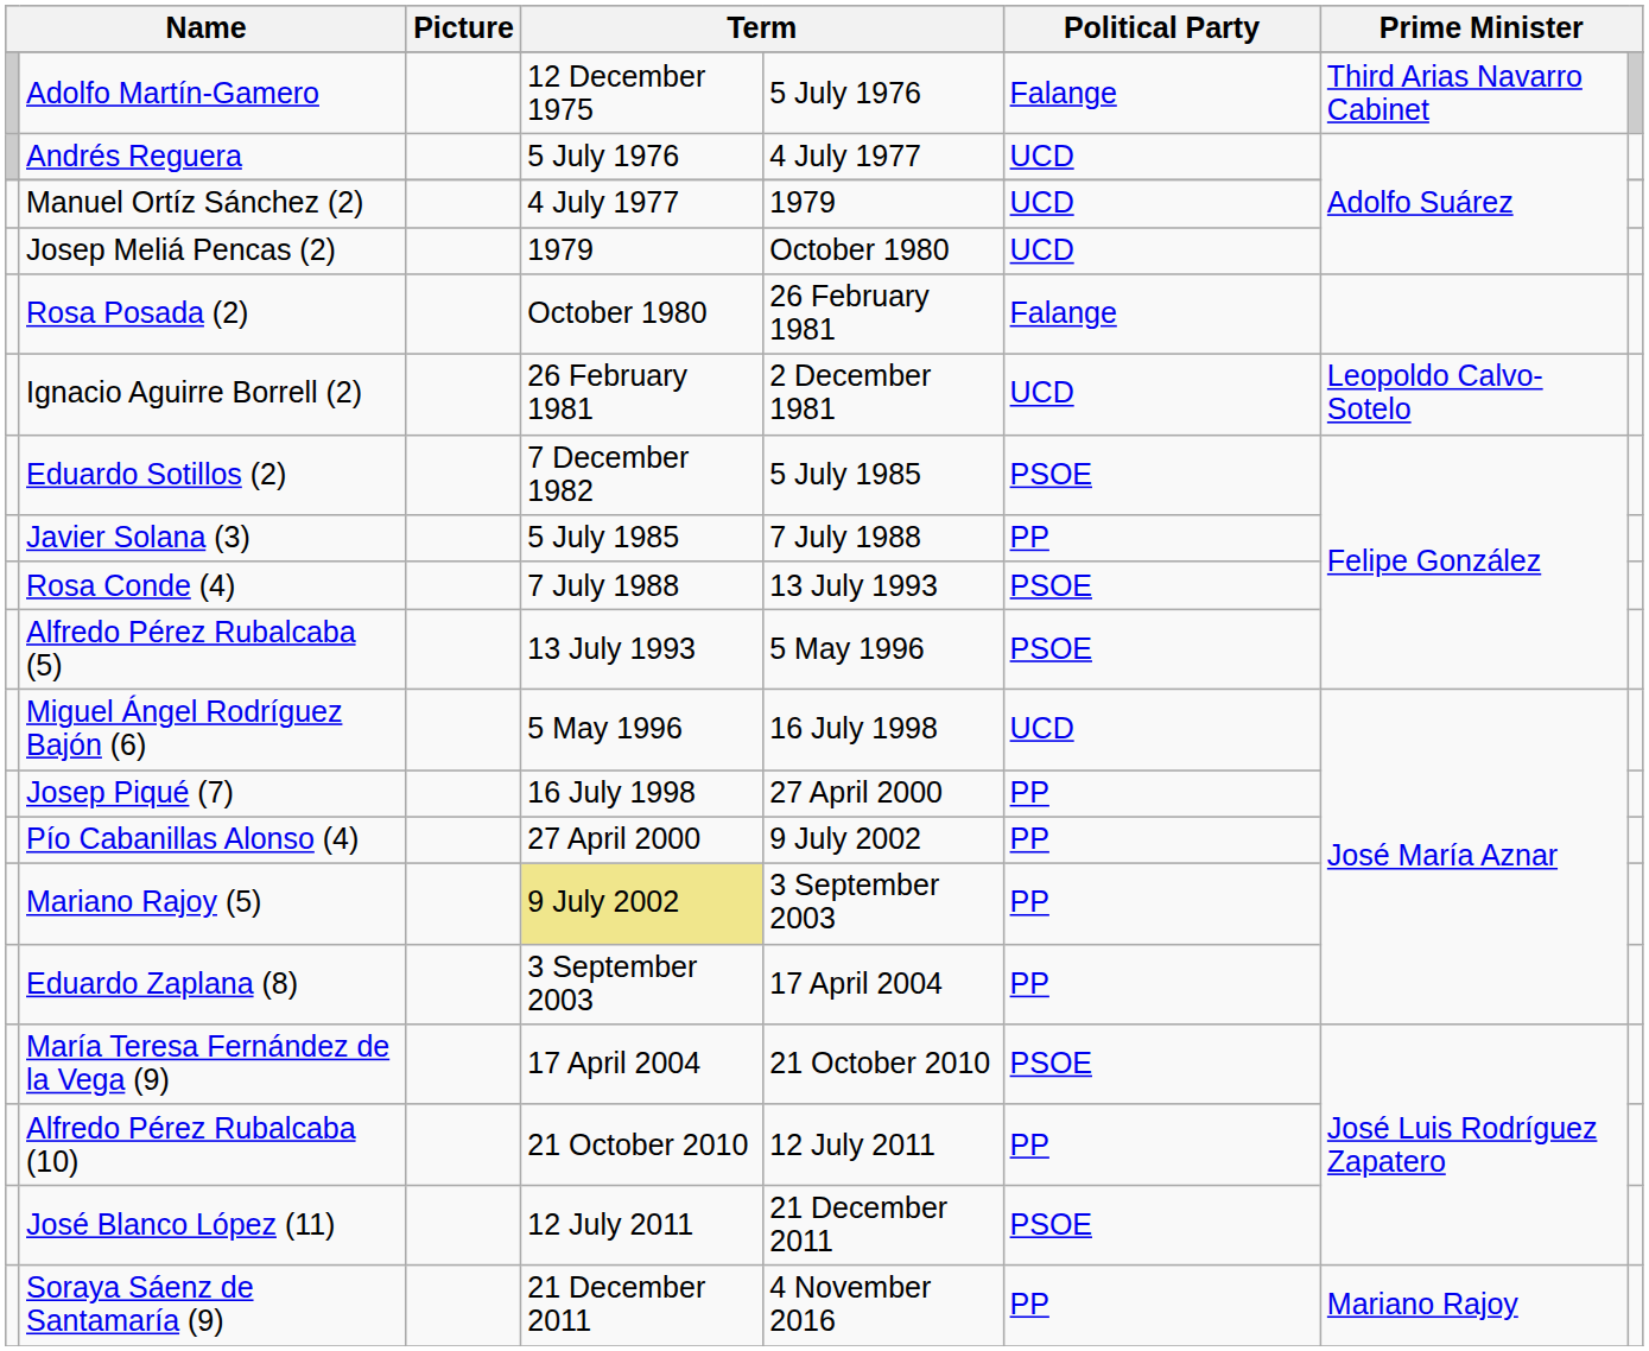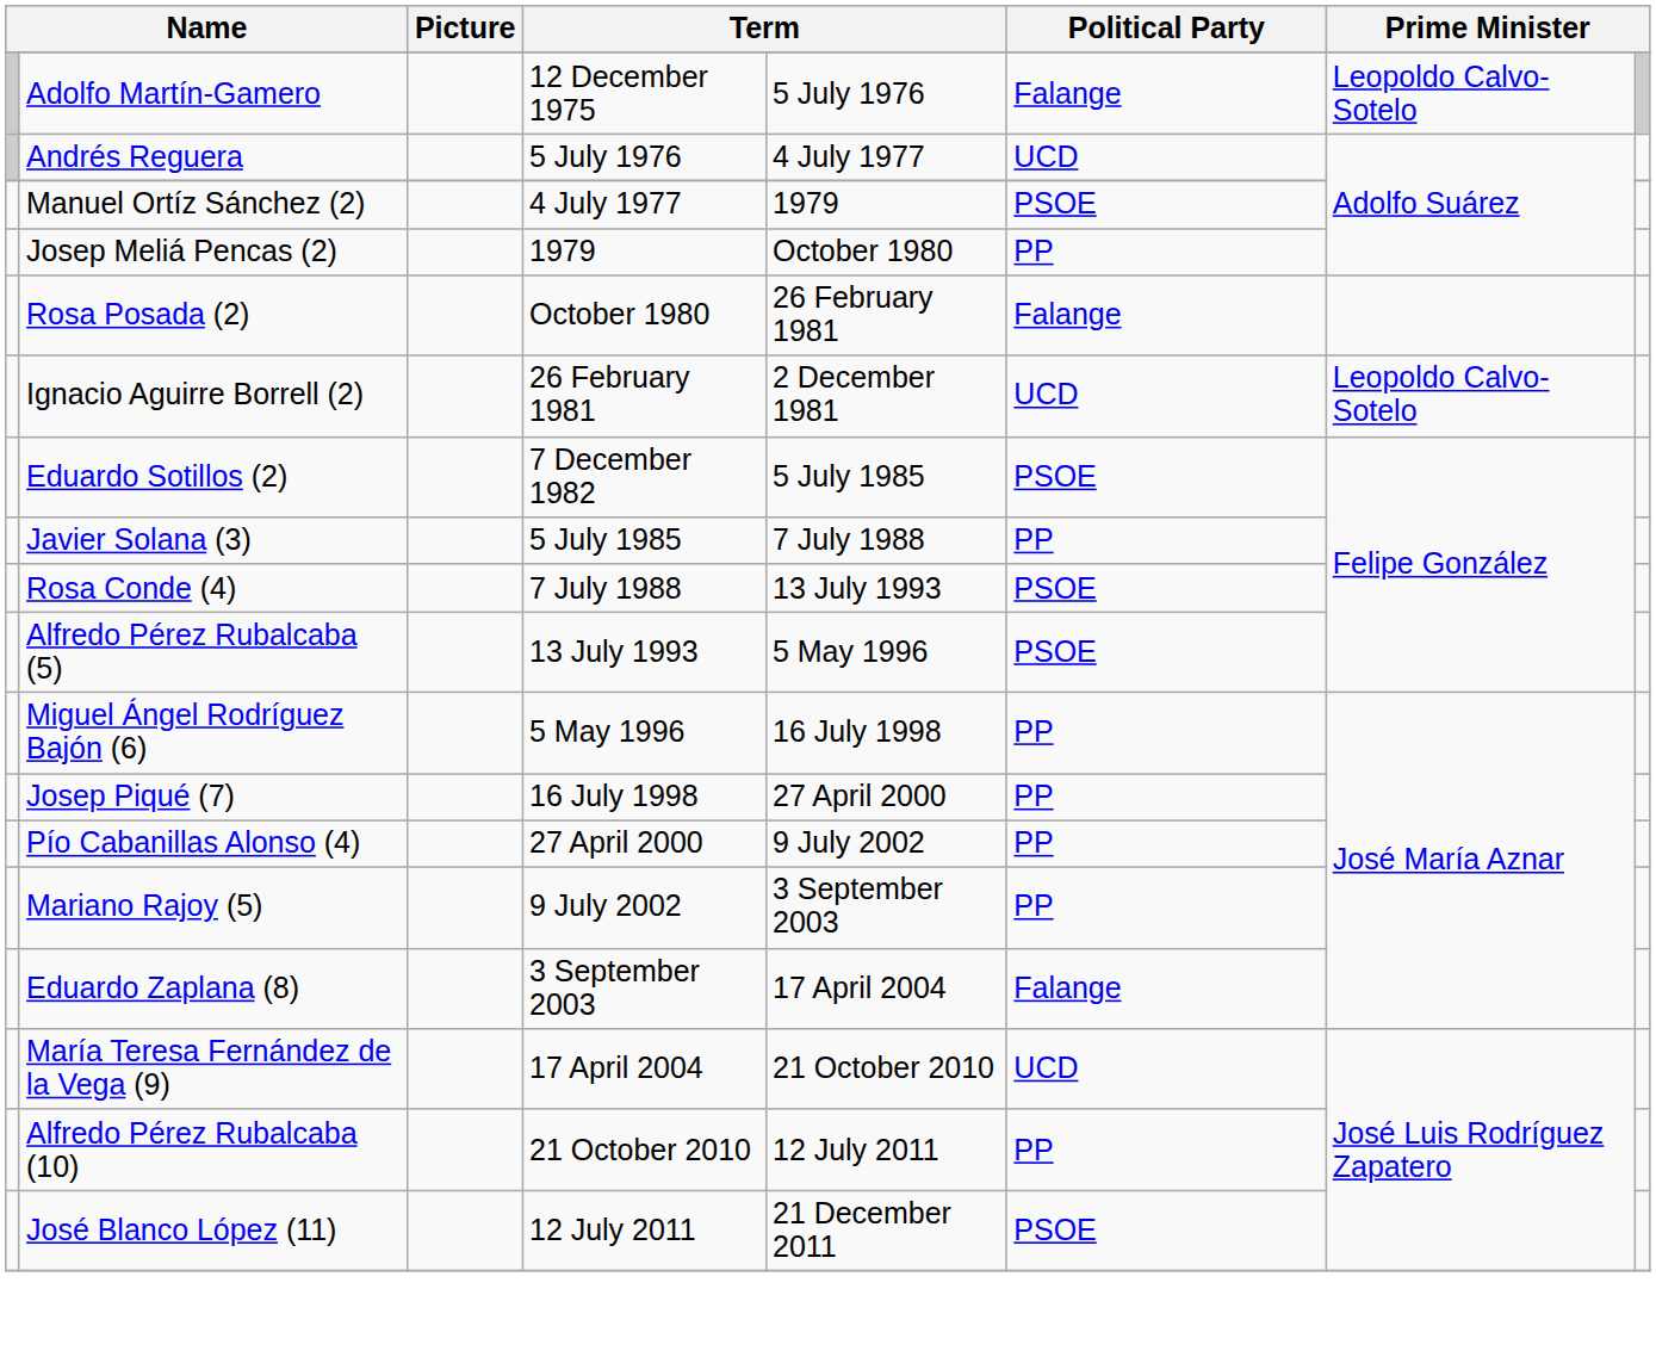Adolfo Martín-Gamero | column 7: Third Arias Navarro Cabinet -> Leopoldo Calvo-Sotelo
Manuel Ortíz Sánchez (2) | Political Party: UCD -> PSOE
Josep Meliá Pencas (2) | Political Party: UCD -> PP
Miguel Ángel Rodríguez Bajón (6) | Political Party: UCD -> PP
Mariano Rajoy (5) | column 4: khaki background -> no background
Eduardo Zaplana (8) | Political Party: PP -> Falange
María Teresa Fernández de la Vega (9) | Political Party: PSOE -> UCD
- row: Soraya Sáenz de Santamaría (9) | 21 December 2011 | 4 November 2016 | PP | Mariano Rajoy
